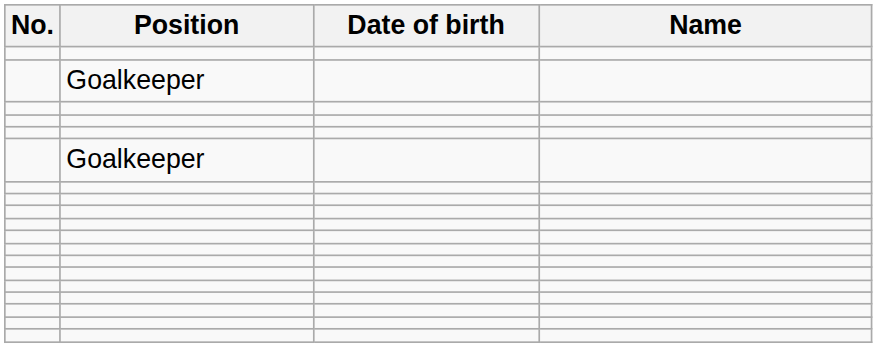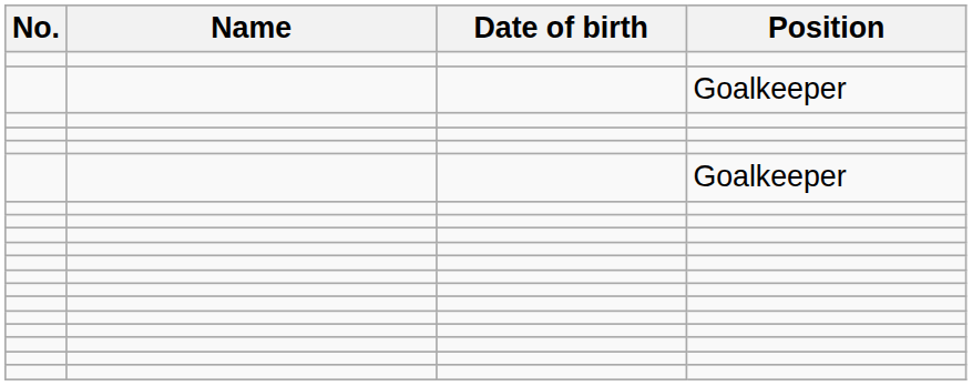columns swapped: Name <-> Position
